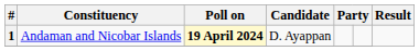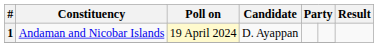1 | Poll on: bold -> normal
